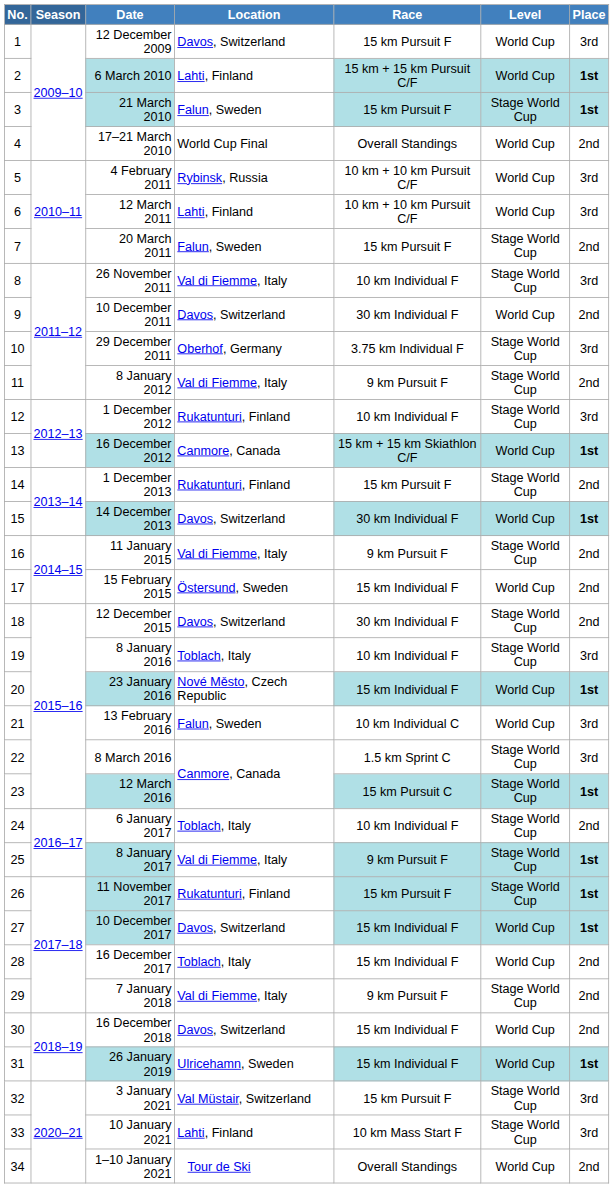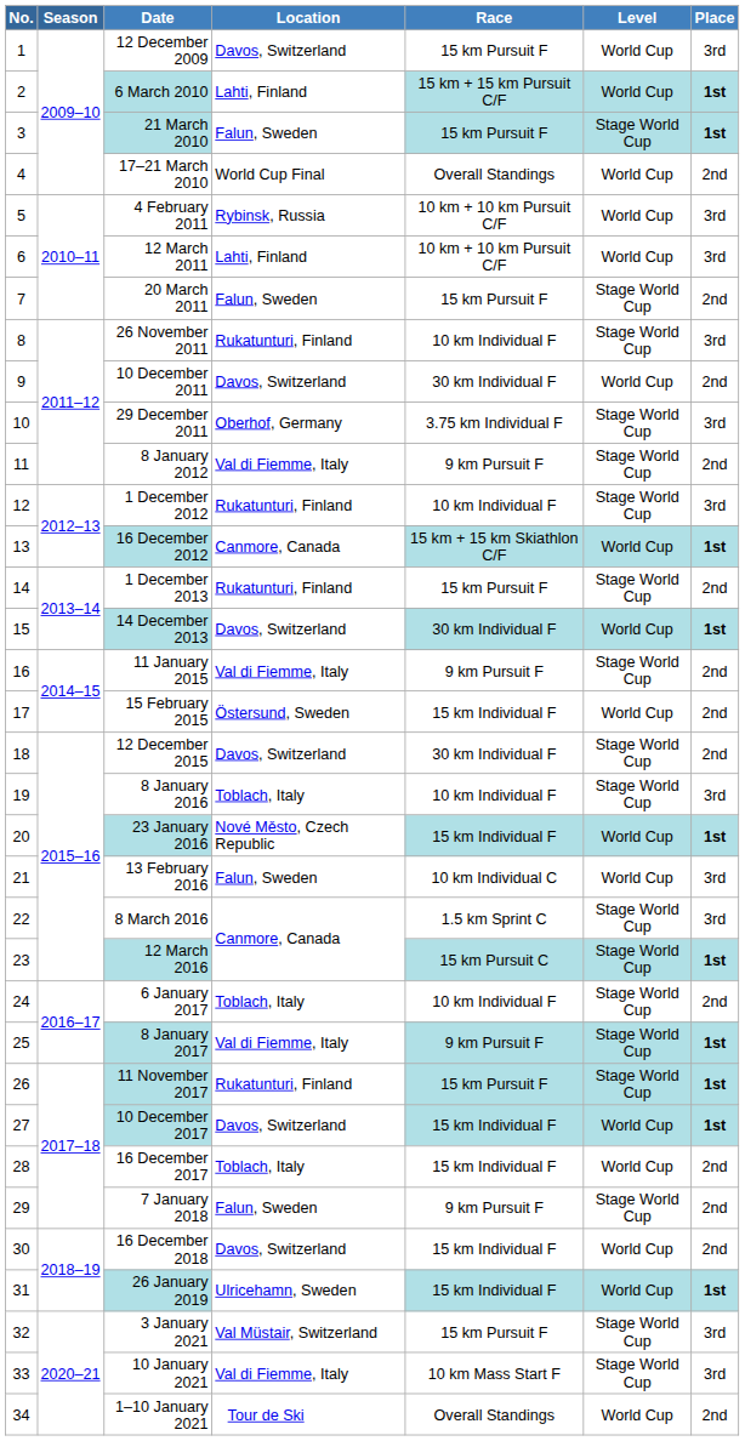26 November 2011 | Location: Val di Fiemme, Italy -> Rukatunturi, Finland
7 January 2018 | Location: Val di Fiemme, Italy -> Falun, Sweden
10 January 2021 | Location: Lahti, Finland -> Val di Fiemme, Italy
